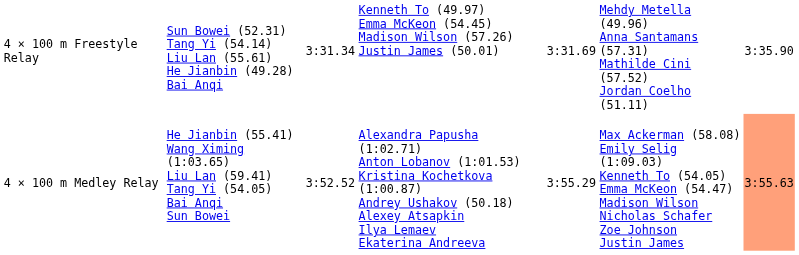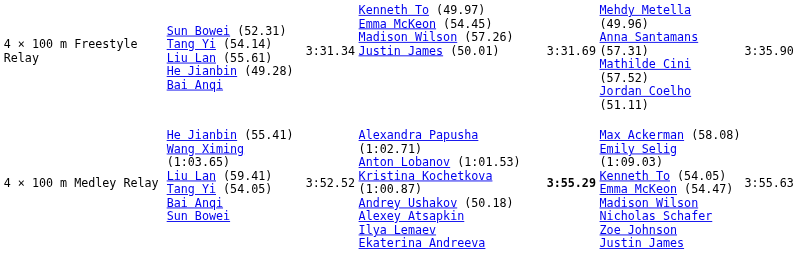4 × 100 m Medley Relay | column 5: normal -> bold
4 × 100 m Medley Relay | column 7: lightsalmon background -> no background
